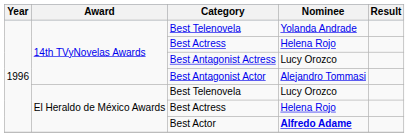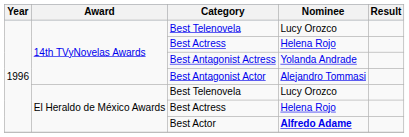14th TVyNovelas Awards / Best Telenovela | Nominee: Yolanda Andrade -> Lucy Orozco
Best Antagonist Actress | Nominee: Lucy Orozco -> Yolanda Andrade
